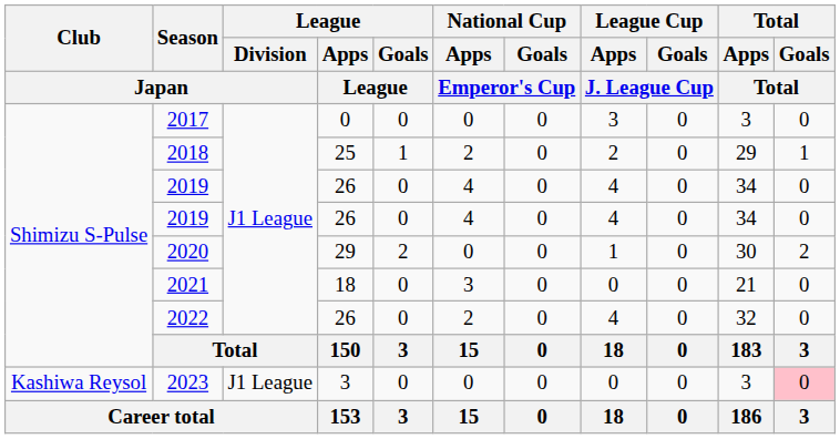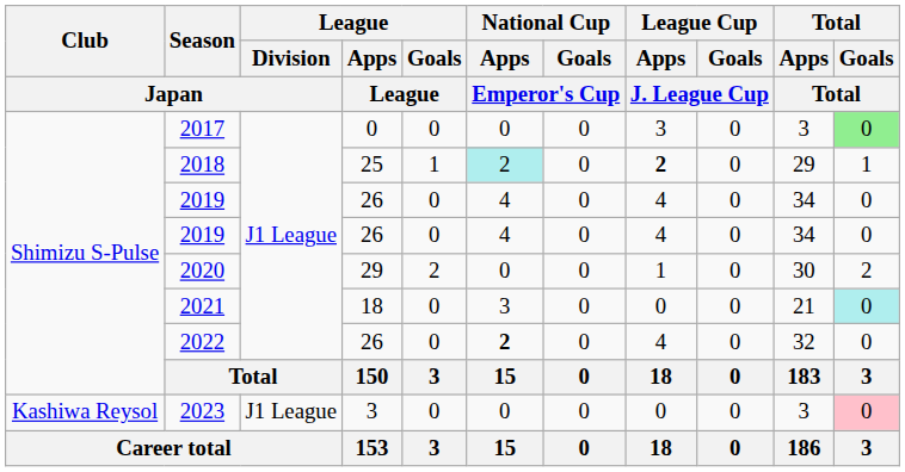2017 | Total / Goals / Total: no background -> lightgreen background
2018 | National Cup / Apps / Emperor's Cup: no background -> paleturquoise background
2018 | League Cup / Apps / J. League Cup: normal -> bold
2021 | Total / Goals / Total: no background -> paleturquoise background
2022 | National Cup / Apps / Emperor's Cup: normal -> bold
